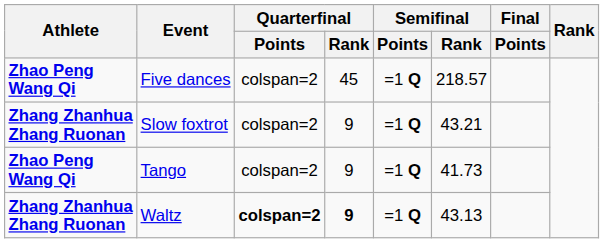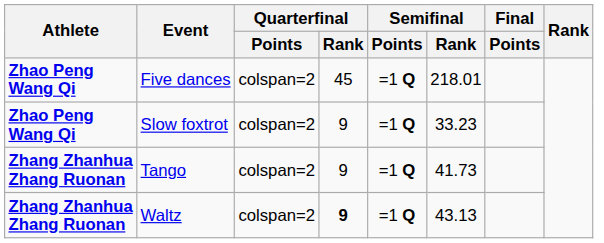Five dances | Semifinal / Rank: 218.57 -> 218.01
Slow foxtrot | Athlete: Zhang Zhanhua Zhang Ruonan -> Zhao Peng Wang Qi
Slow foxtrot | Semifinal / Rank: 43.21 -> 33.23
Tango | Athlete: Zhao Peng Wang Qi -> Zhang Zhanhua Zhang Ruonan
Waltz | Quarterfinal / Points: bold -> normal
